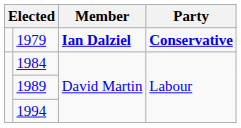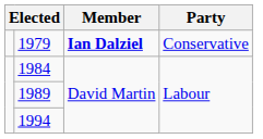1979 | Party: bold -> normal
